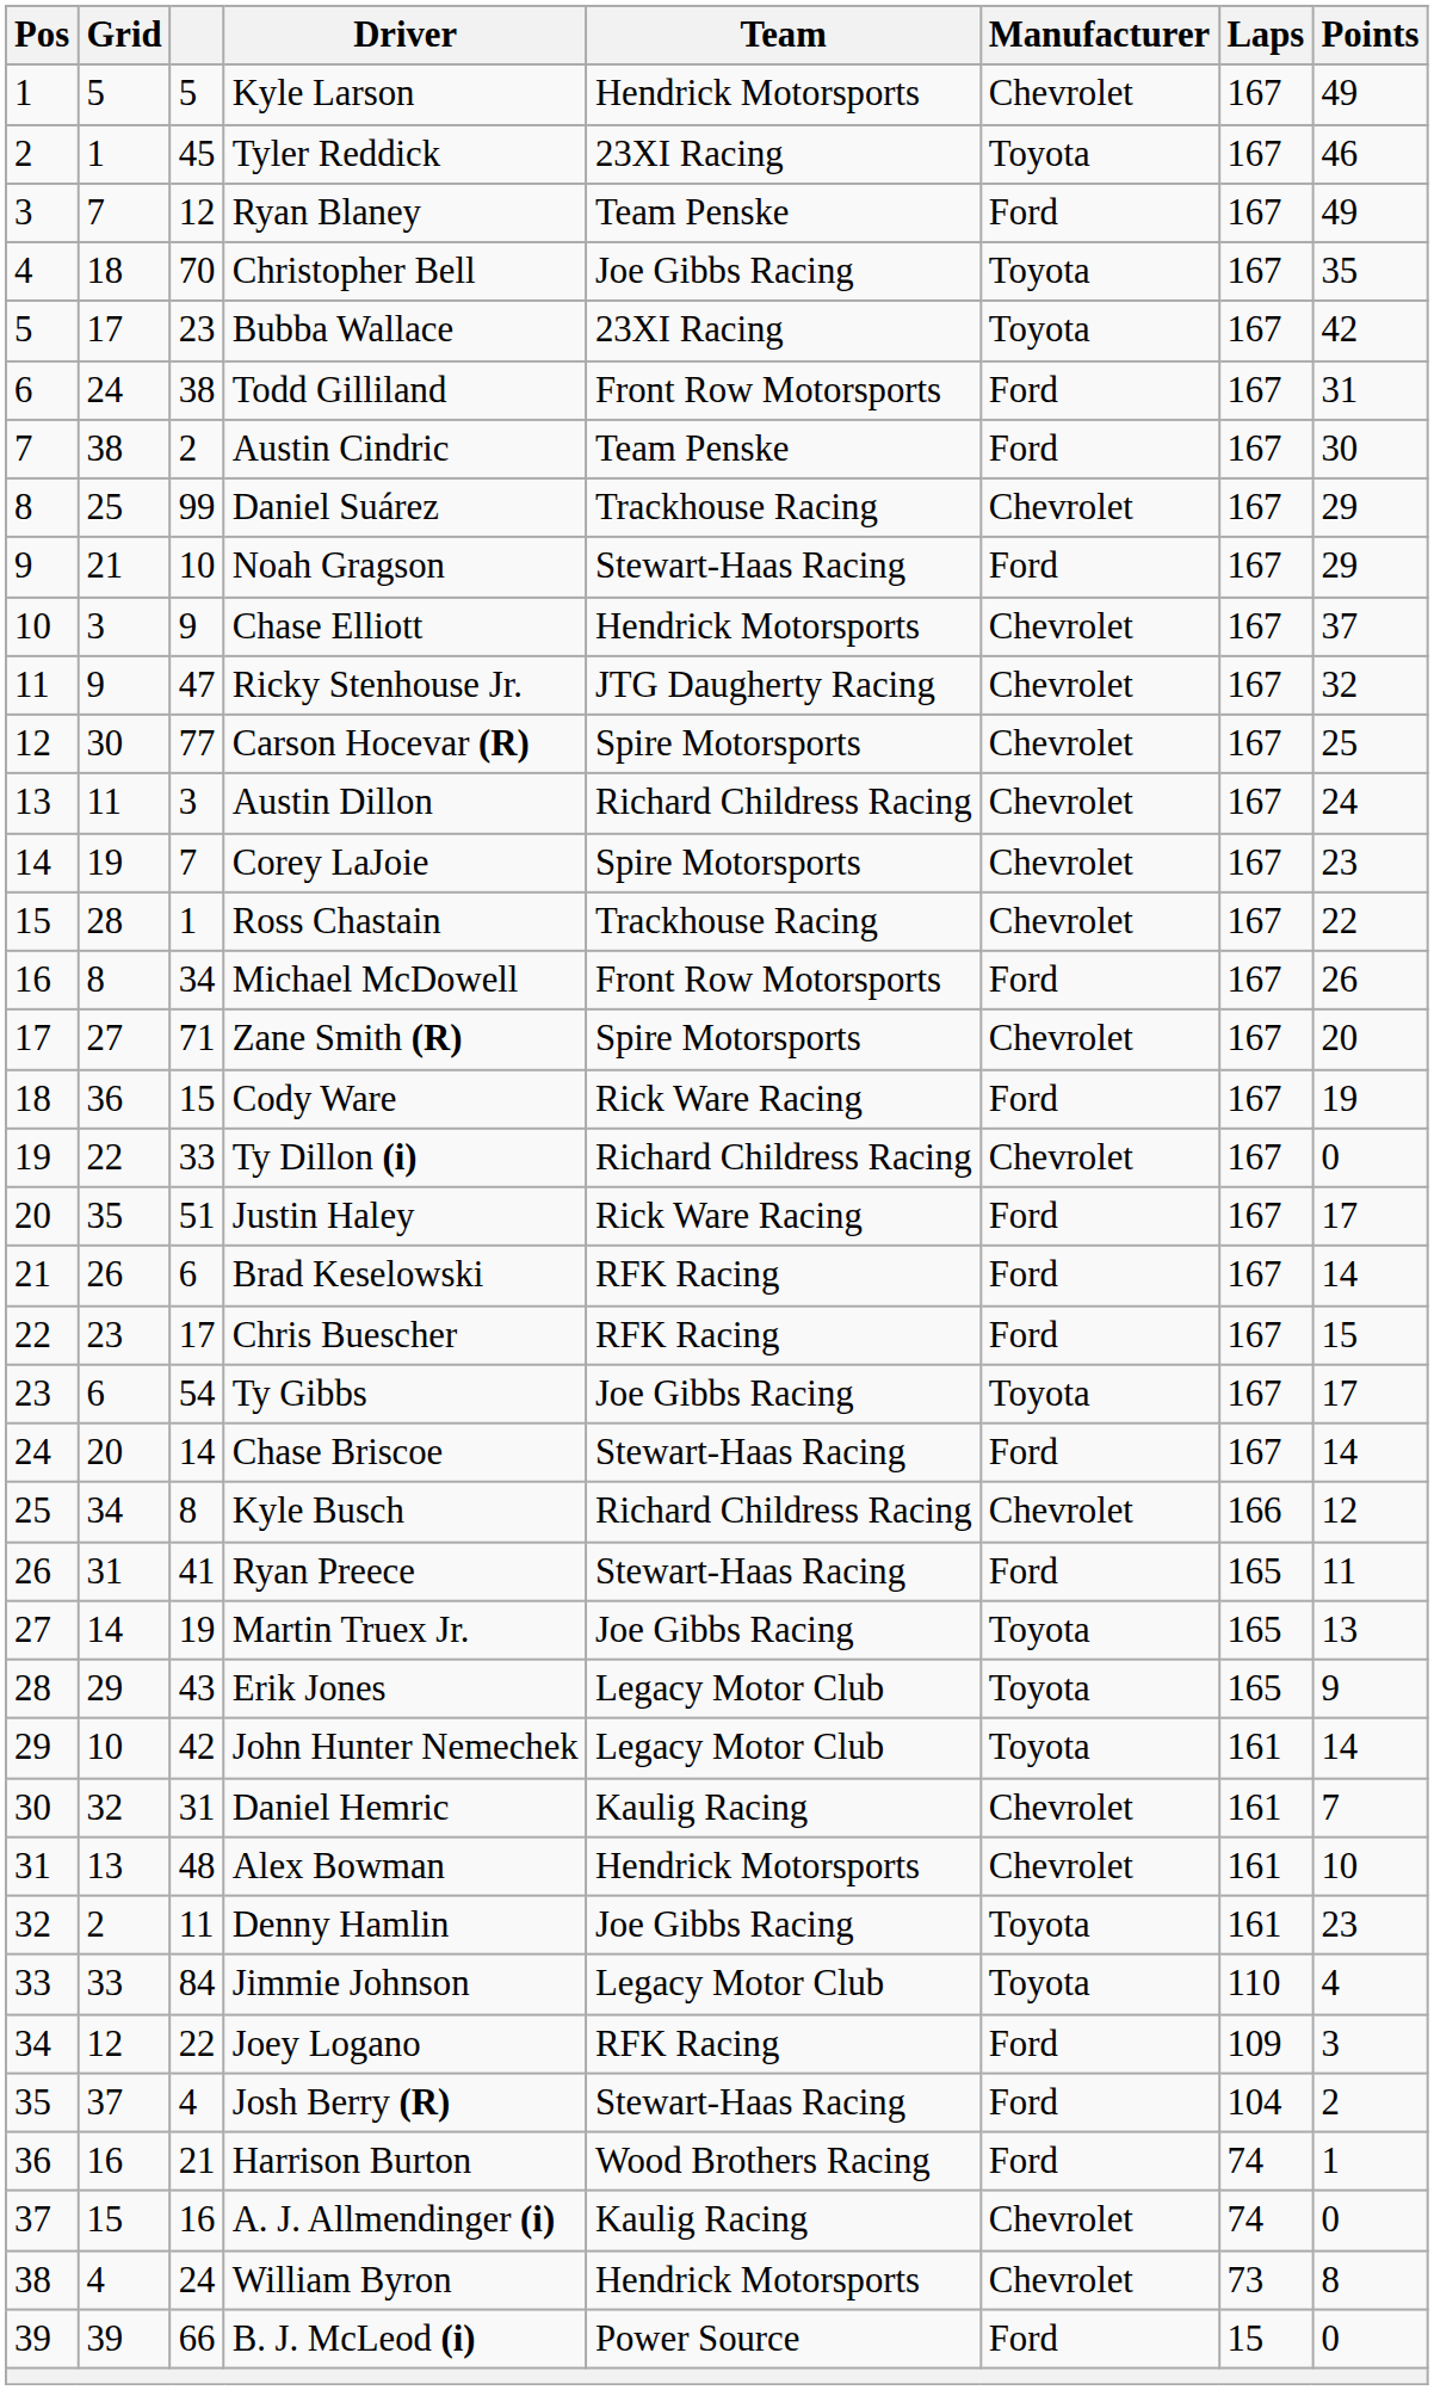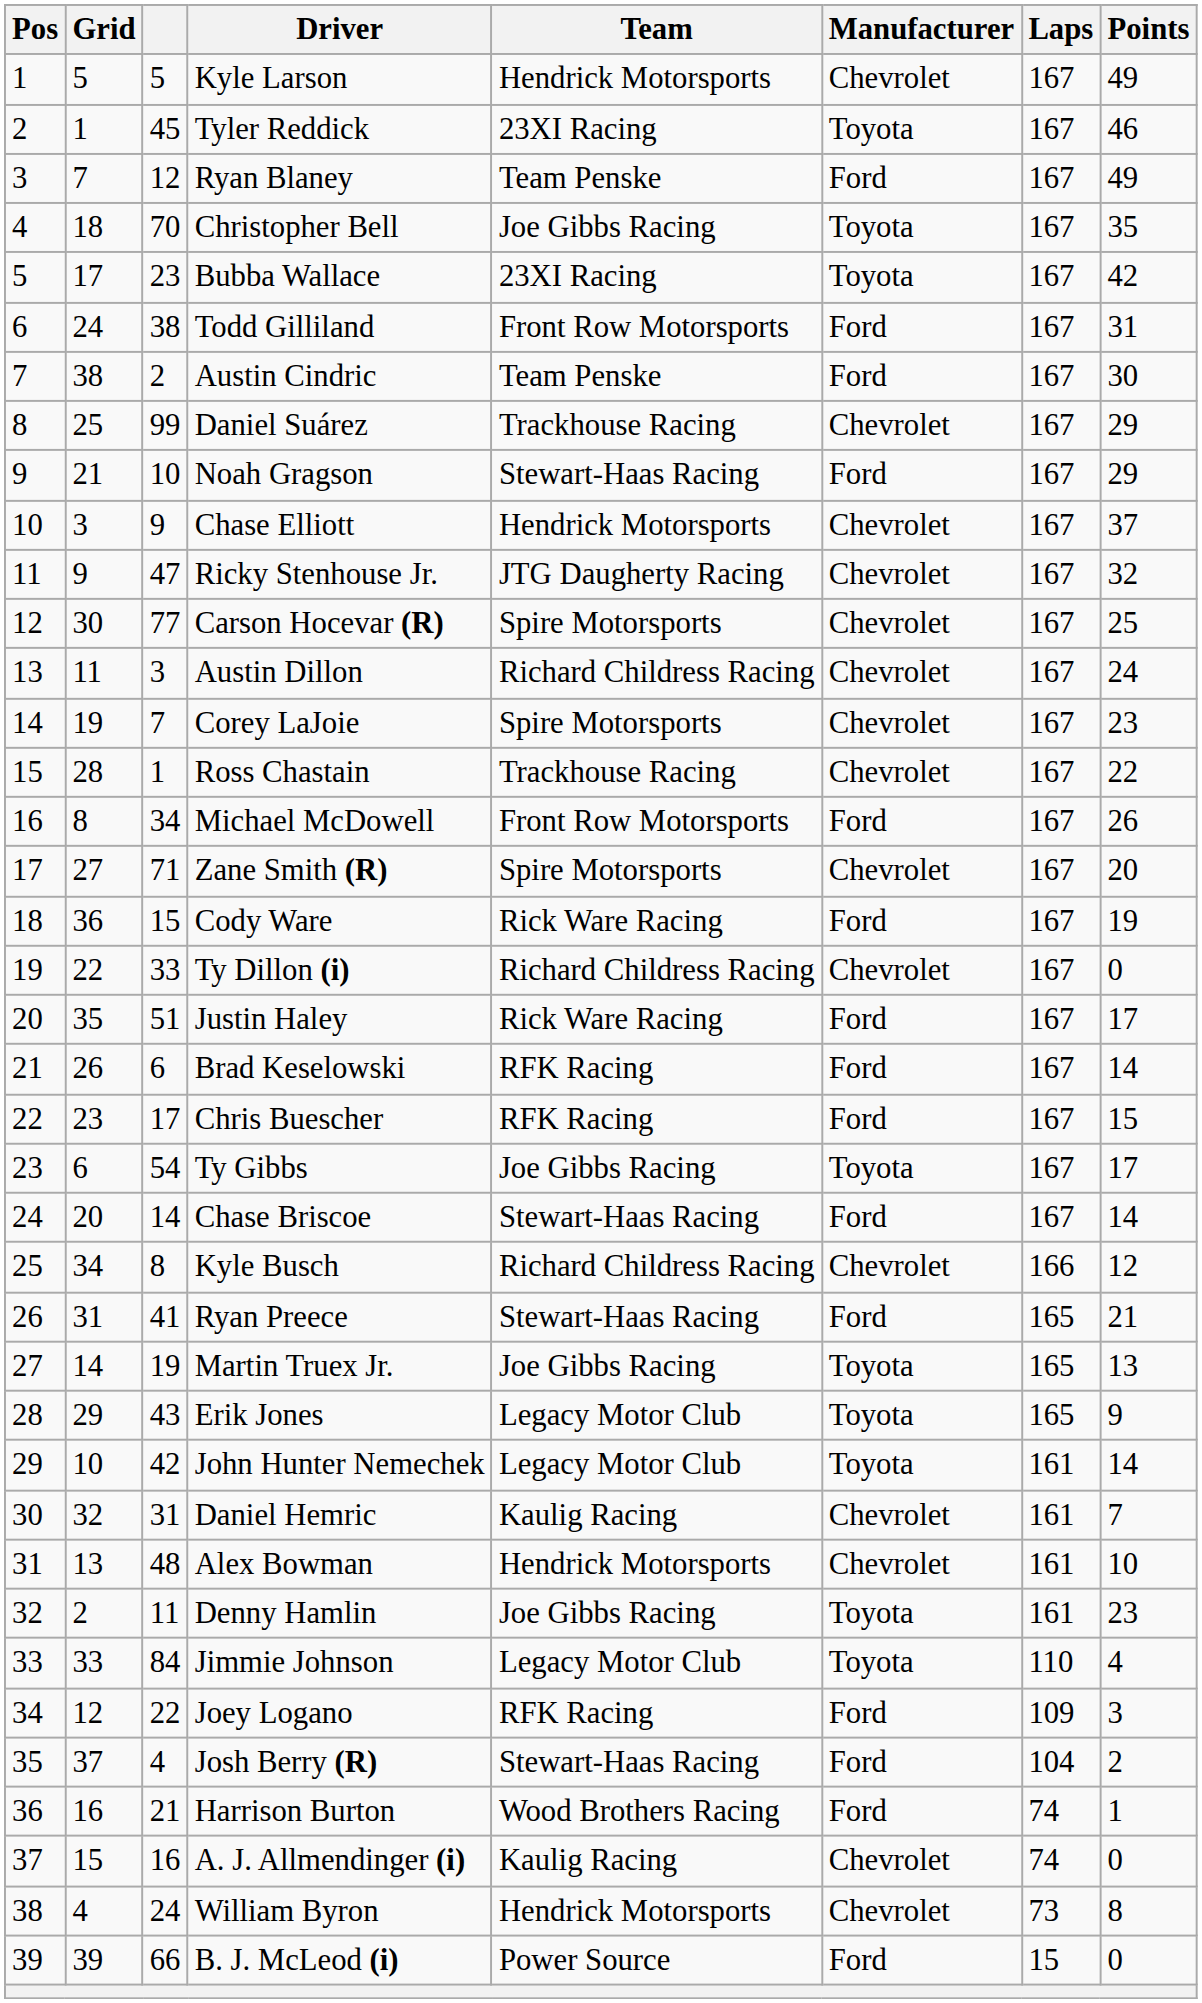Ryan Preece | Points: 11 -> 21
